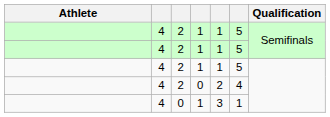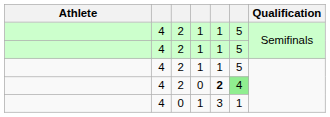2 / 0 | column 5: normal -> bold
2 / 0 | column 6: no background -> lightgreen background
